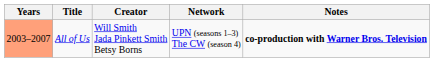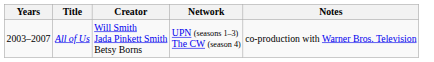row 2 | Years: lightsalmon background -> no background
row 2 | Notes: bold -> normal
